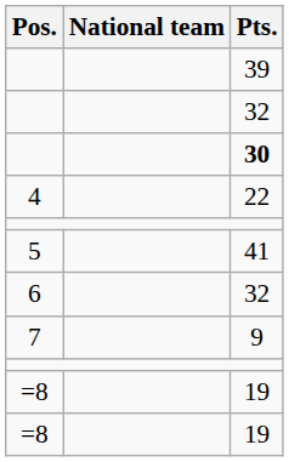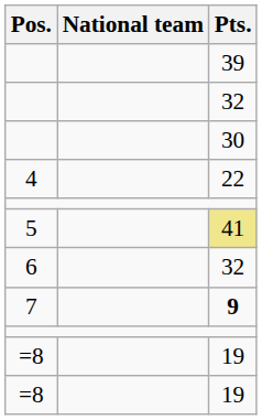30 | Pts.: bold -> normal
41 | Pts.: no background -> khaki background
9 | Pts.: normal -> bold
